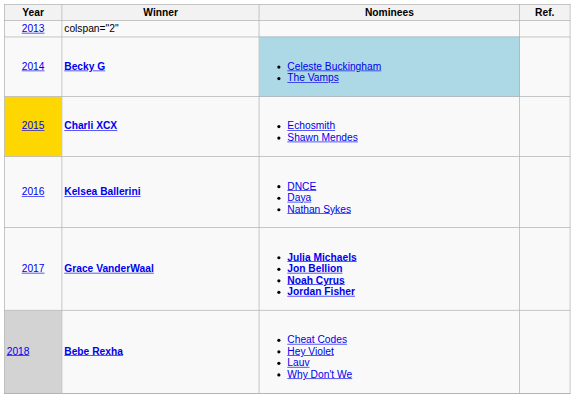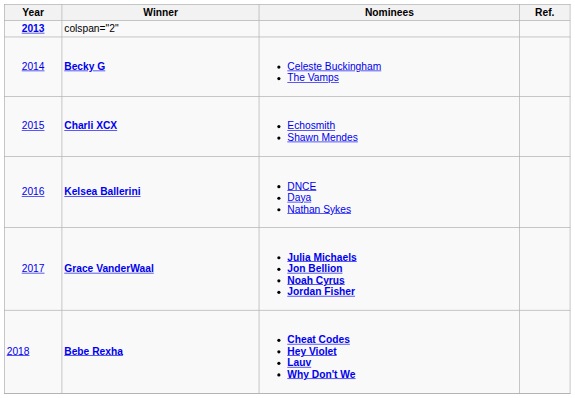colspan="2" | Year: normal -> bold
Becky G | Nominees: lightblue background -> no background
Charli XCX | Year: gold background -> no background
Bebe Rexha | Year: lightgrey background -> no background
Bebe Rexha | Nominees: normal -> bold
